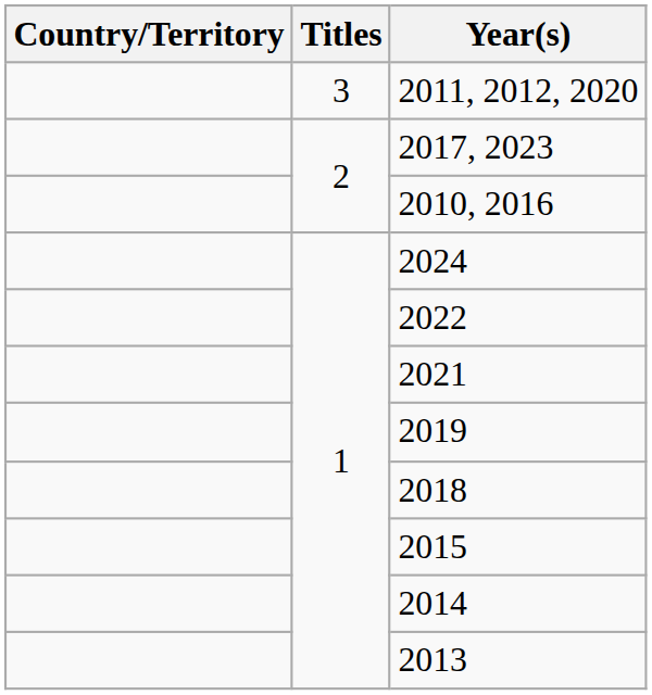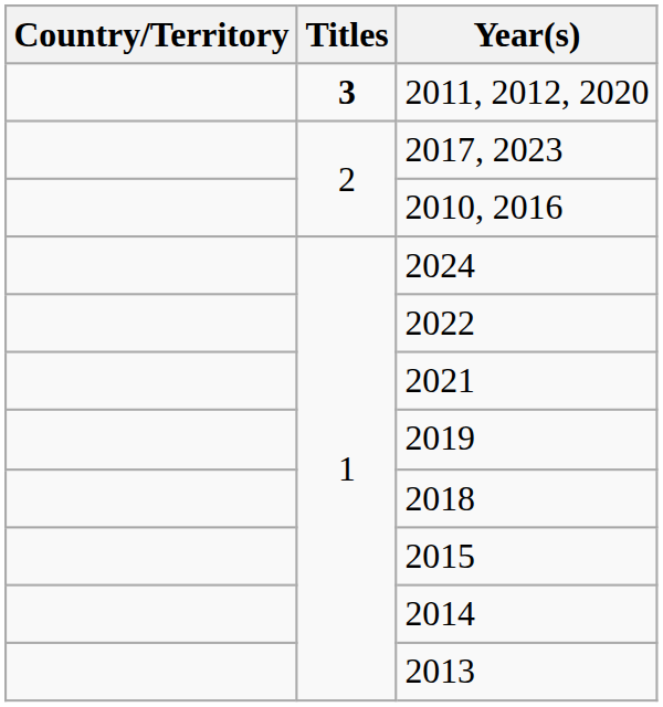2011, 2012, 2020 | Titles: normal -> bold
